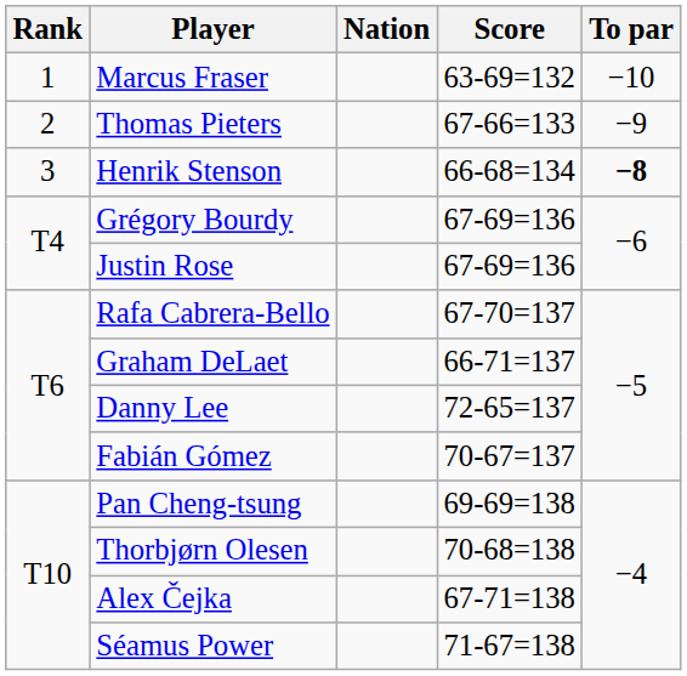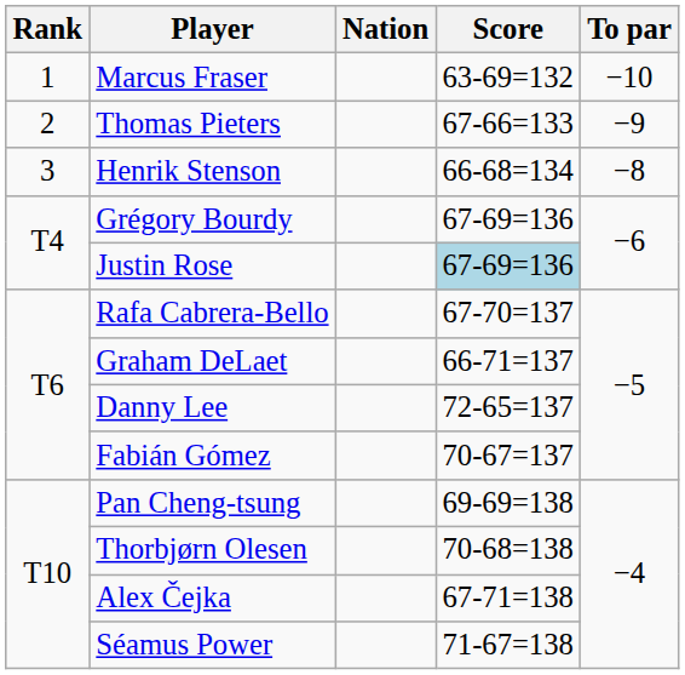Henrik Stenson | To par: bold -> normal
Justin Rose | Score: no background -> lightblue background
